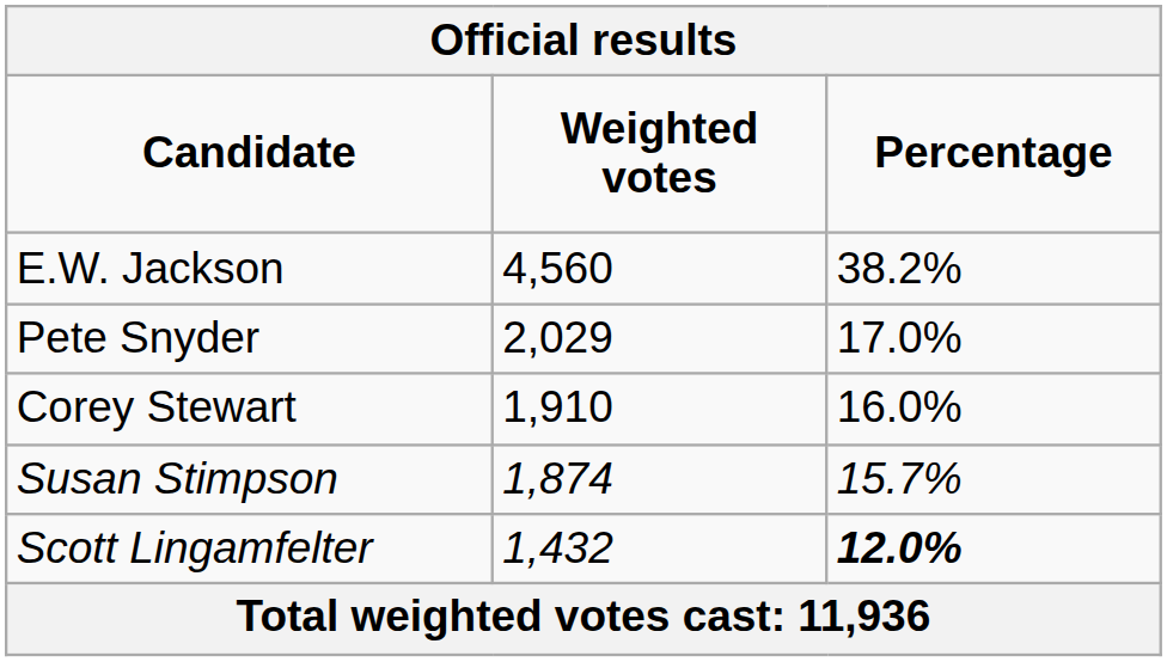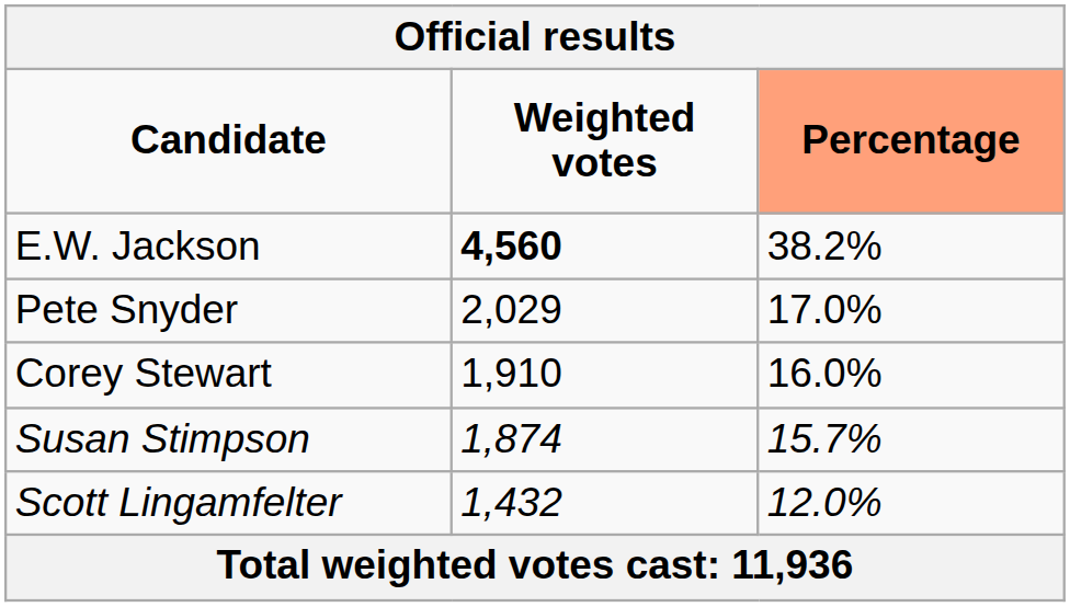Candidate | column 3: no background -> lightsalmon background
E.W. Jackson | column 2: normal -> bold
Scott Lingamfelter | column 3: bold -> normal
